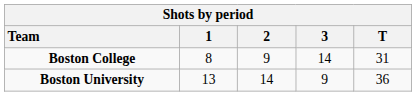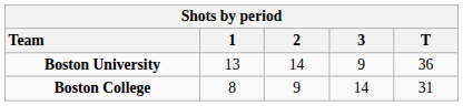rows swapped: Boston University <-> Boston College
